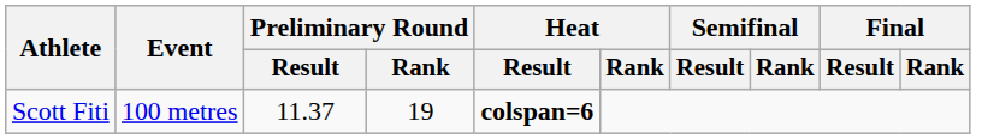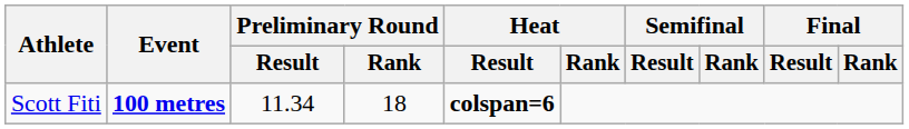Scott Fiti | Event: normal -> bold
Scott Fiti | Preliminary Round / Result: 11.37 -> 11.34
Scott Fiti | Preliminary Round / Rank: 19 -> 18
